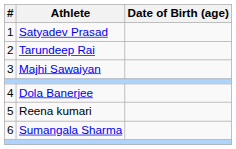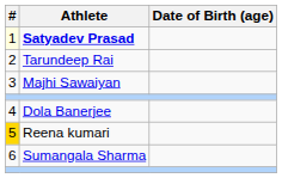1 | #: no background -> lightyellow background
1 | Athlete: normal -> bold
5 | #: no background -> gold background
